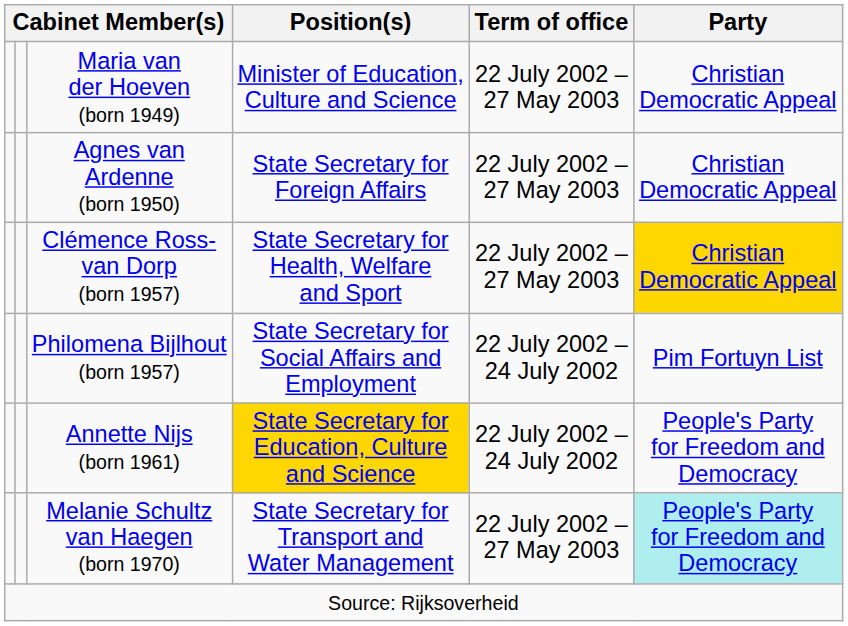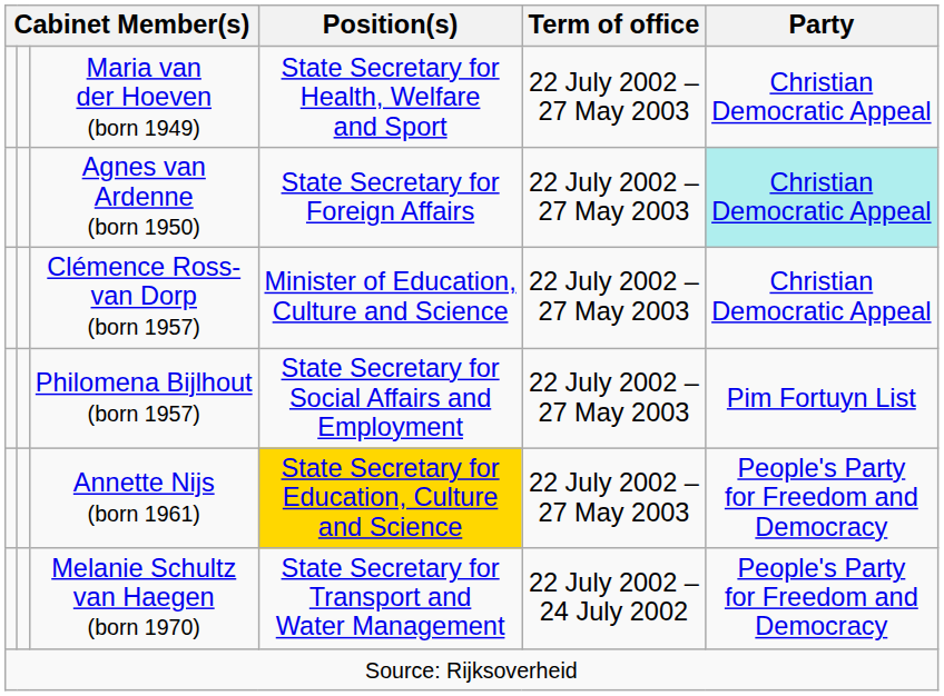Maria van der Hoeven (born 1949) | Position(s): Minister of Education, Culture and Science -> State Secretary for Health, Welfare and Sport
Agnes van Ardenne (born 1950) | Party: no background -> paleturquoise background
Clémence Ross- van Dorp (born 1957) | Position(s): State Secretary for Health, Welfare and Sport -> Minister of Education, Culture and Science
Clémence Ross- van Dorp (born 1957) | Party: gold background -> no background
Philomena Bijlhout (born 1957) | Term of office: 22 July 2002 – 24 July 2002 -> 22 July 2002 – 27 May 2003
Annette Nijs (born 1961) | Term of office: 22 July 2002 – 24 July 2002 -> 22 July 2002 – 27 May 2003
Melanie Schultz van Haegen (born 1970) | Term of office: 22 July 2002 – 27 May 2003 -> 22 July 2002 – 24 July 2002
Melanie Schultz van Haegen (born 1970) | Party: paleturquoise background -> no background
